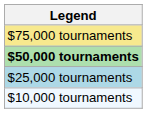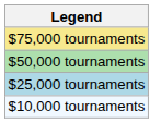row 3 | column 1: bold -> normal
